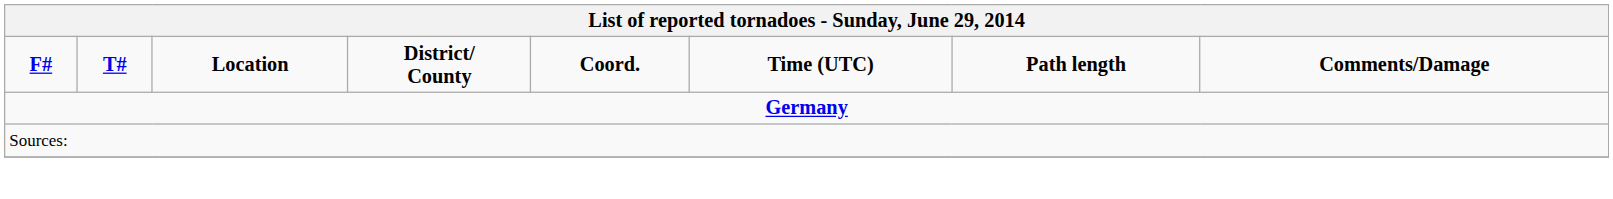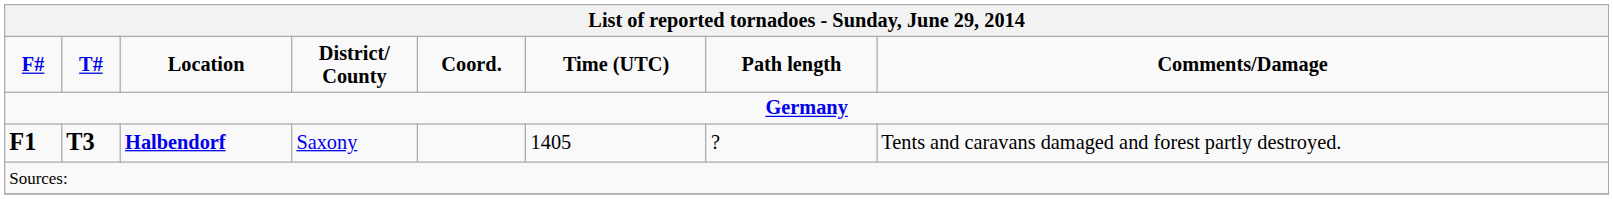+ row: F1 | T3 | Halbendorf | Saxony | 1405 | ? | Tents and caravans damaged and forest partly destroyed.
